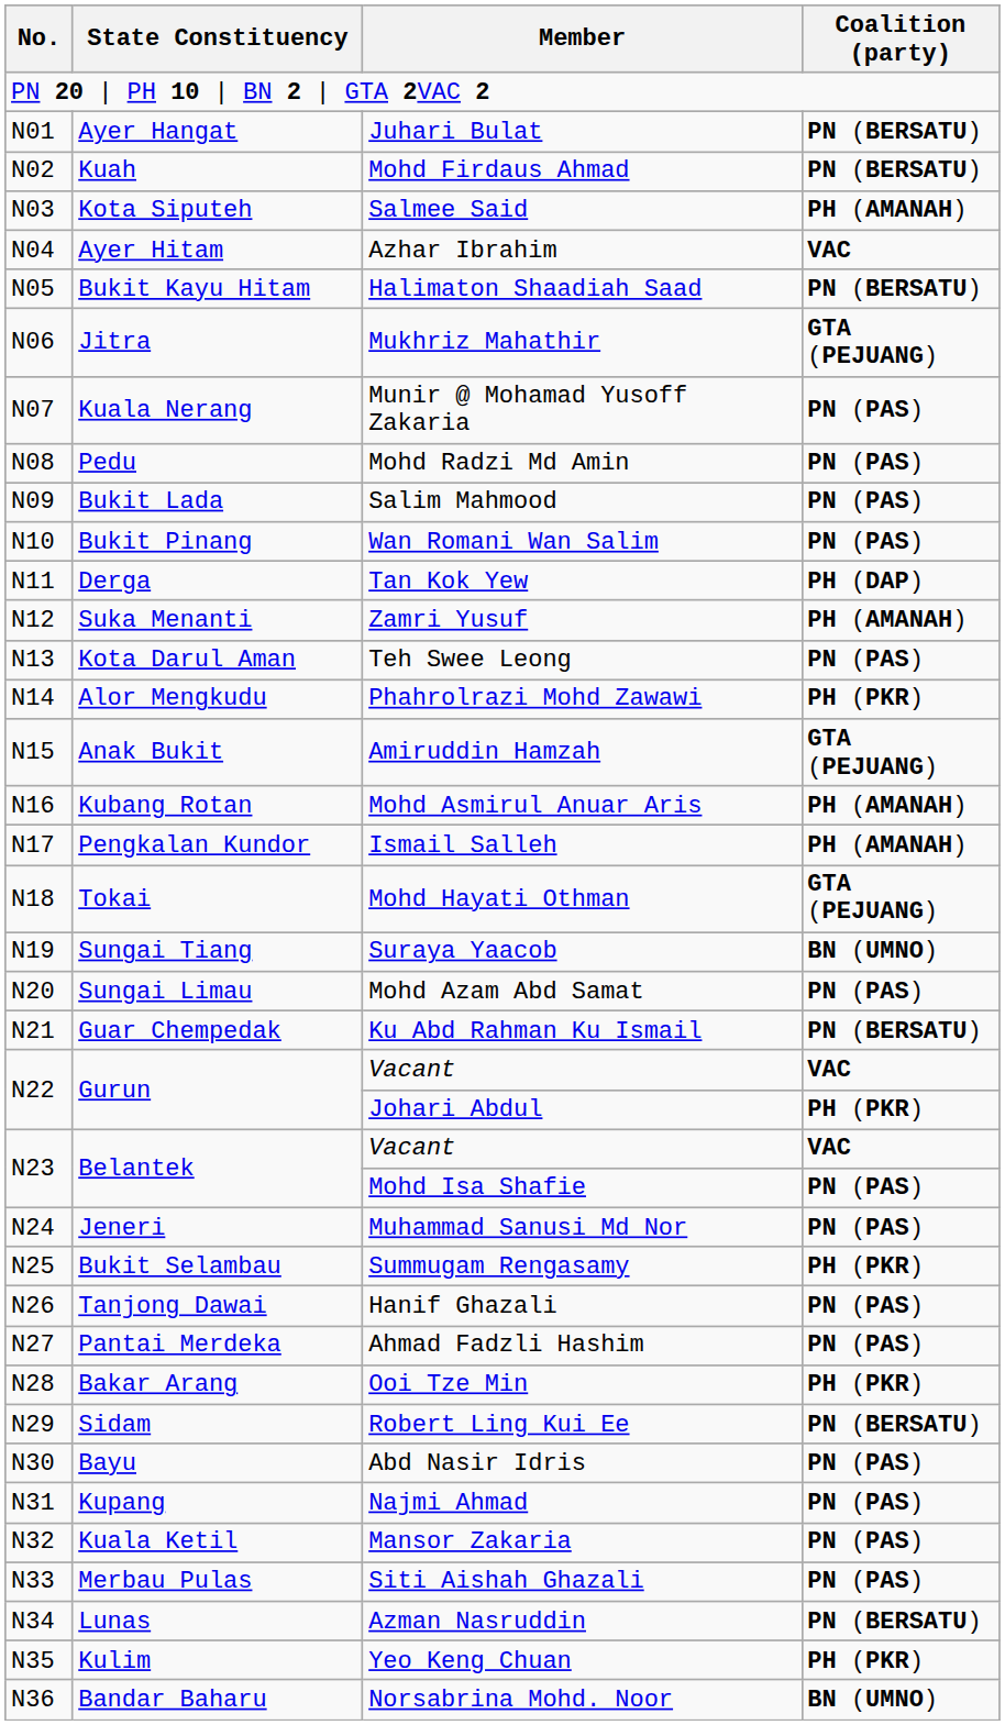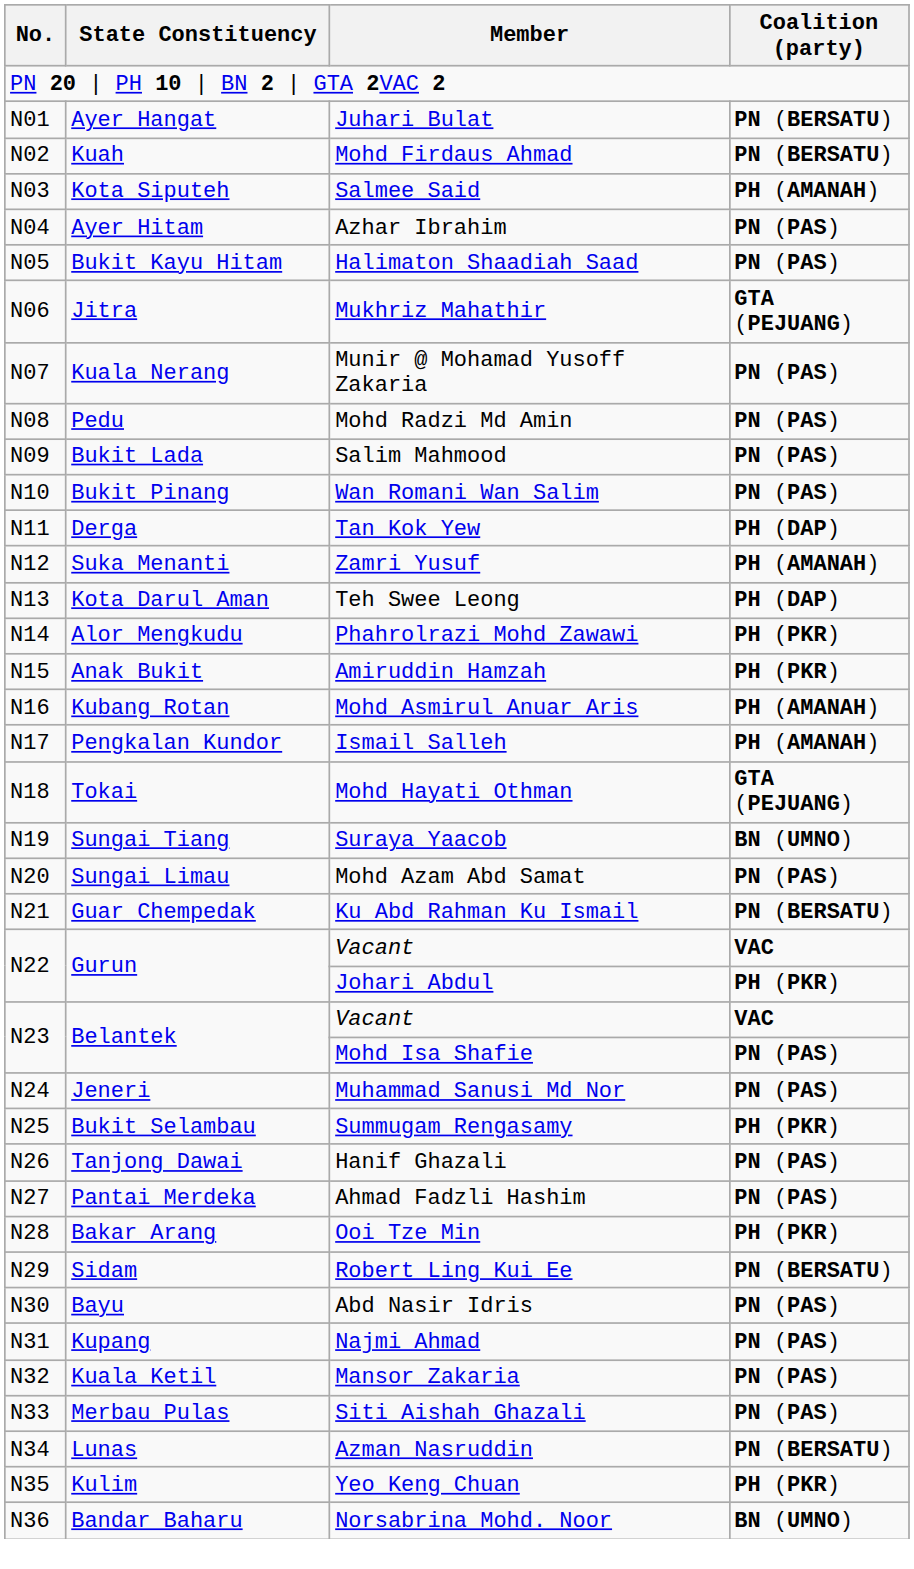Azhar Ibrahim | Coalition (party): VAC -> PN (PAS)
Halimaton Shaadiah Saad | Coalition (party): PN (BERSATU) -> PN (PAS)
Teh Swee Leong | Coalition (party): PN (PAS) -> PH (DAP)
Amiruddin Hamzah | Coalition (party): GTA (PEJUANG) -> PH (PKR)
